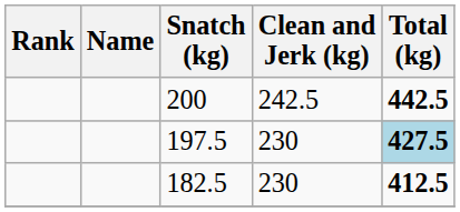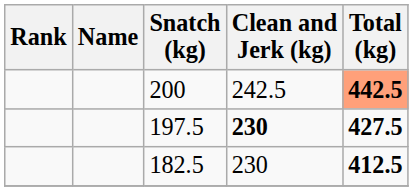200 | Total (kg): no background -> lightsalmon background
197.5 | Clean and Jerk (kg): normal -> bold
197.5 | Total (kg): lightblue background -> no background
